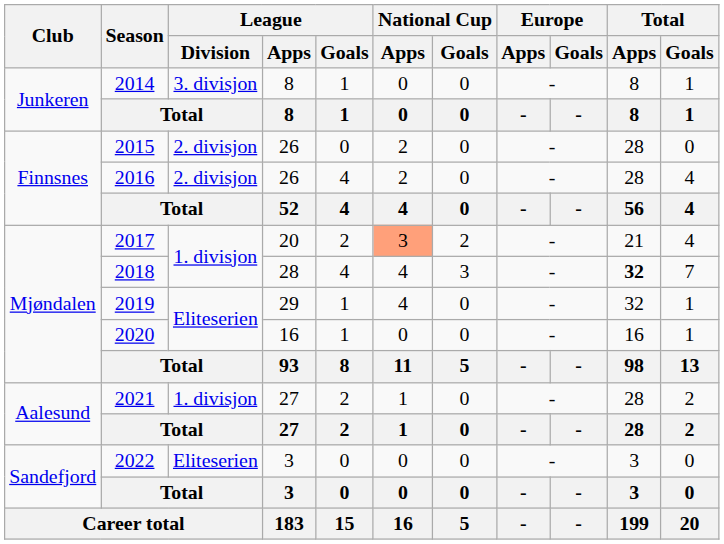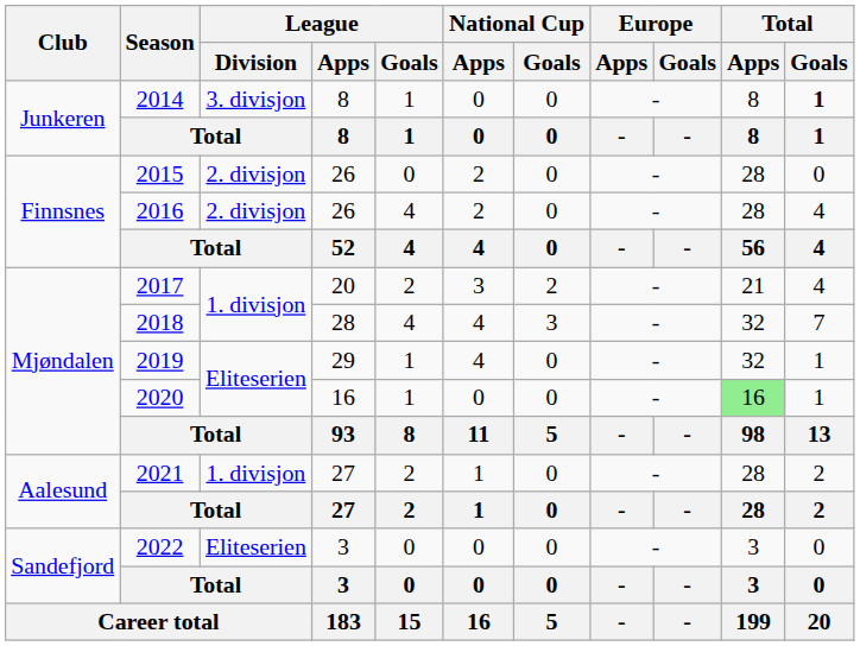2014 | Total / Goals: normal -> bold
2017 | National Cup / Apps: lightsalmon background -> no background
2018 | Total / Apps: bold -> normal
2020 | Total / Apps: no background -> lightgreen background
